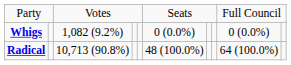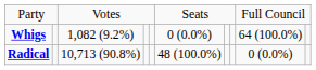Whigs | column 9: 0 (0.0%) -> 64 (100.0%)
Radical | column 9: 64 (100.0%) -> 0 (0.0%)
